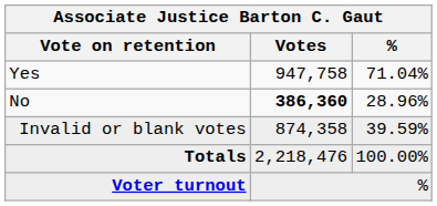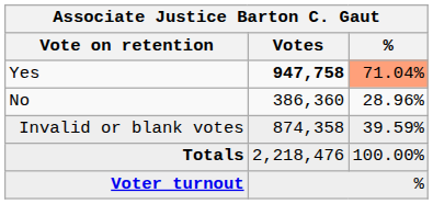Yes | Votes: normal -> bold
Yes | %: no background -> lightsalmon background
No | Votes: bold -> normal
